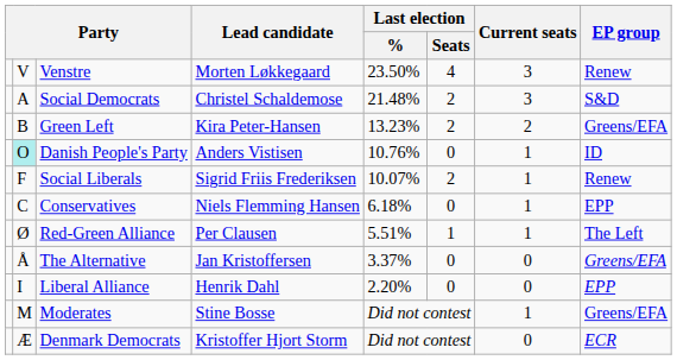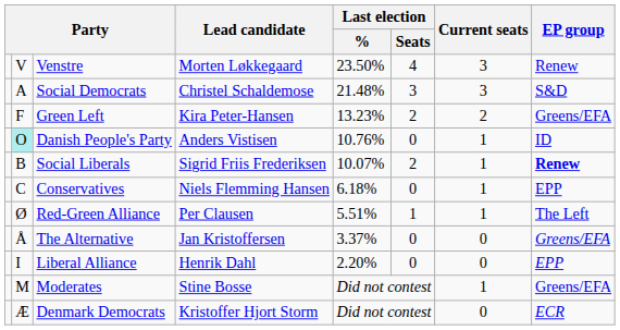Social Democrats | Last election / Seats: 2 -> 3
Green Left | column 2: B -> F
Social Liberals | column 2: F -> B
Social Liberals | EP group: normal -> bold
